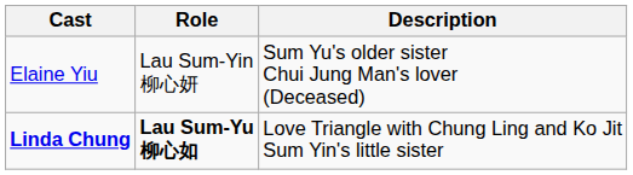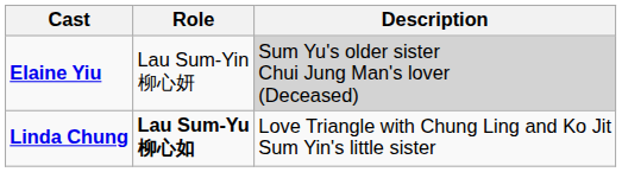row 2 | Cast: normal -> bold
row 2 | Description: no background -> lightgrey background
